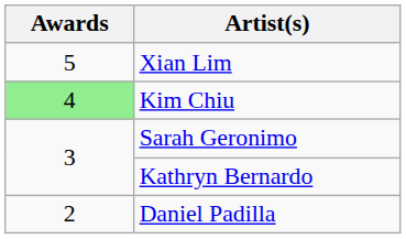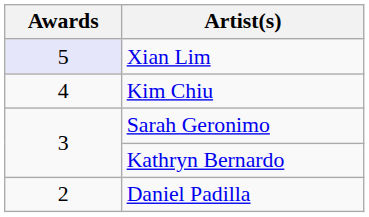Xian Lim | Awards: no background -> lavender background
Kim Chiu | Awards: lightgreen background -> no background
